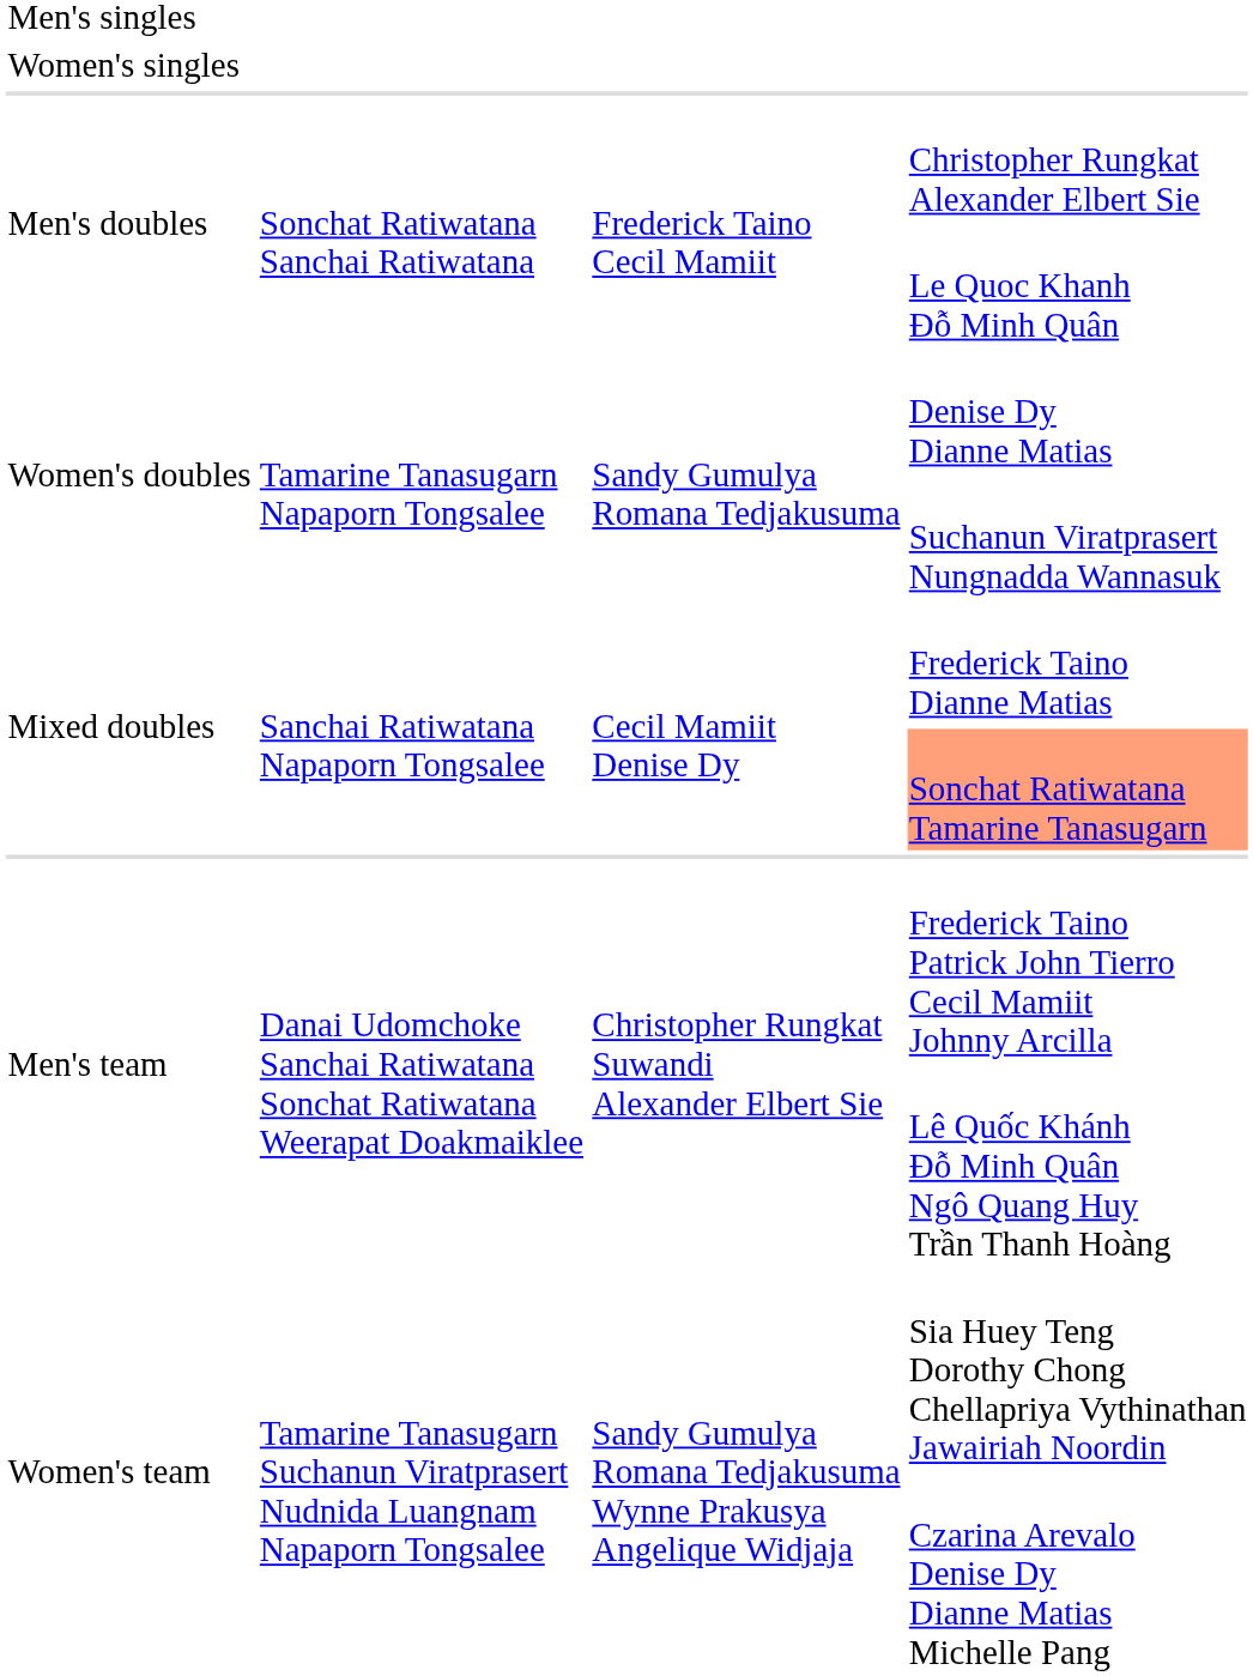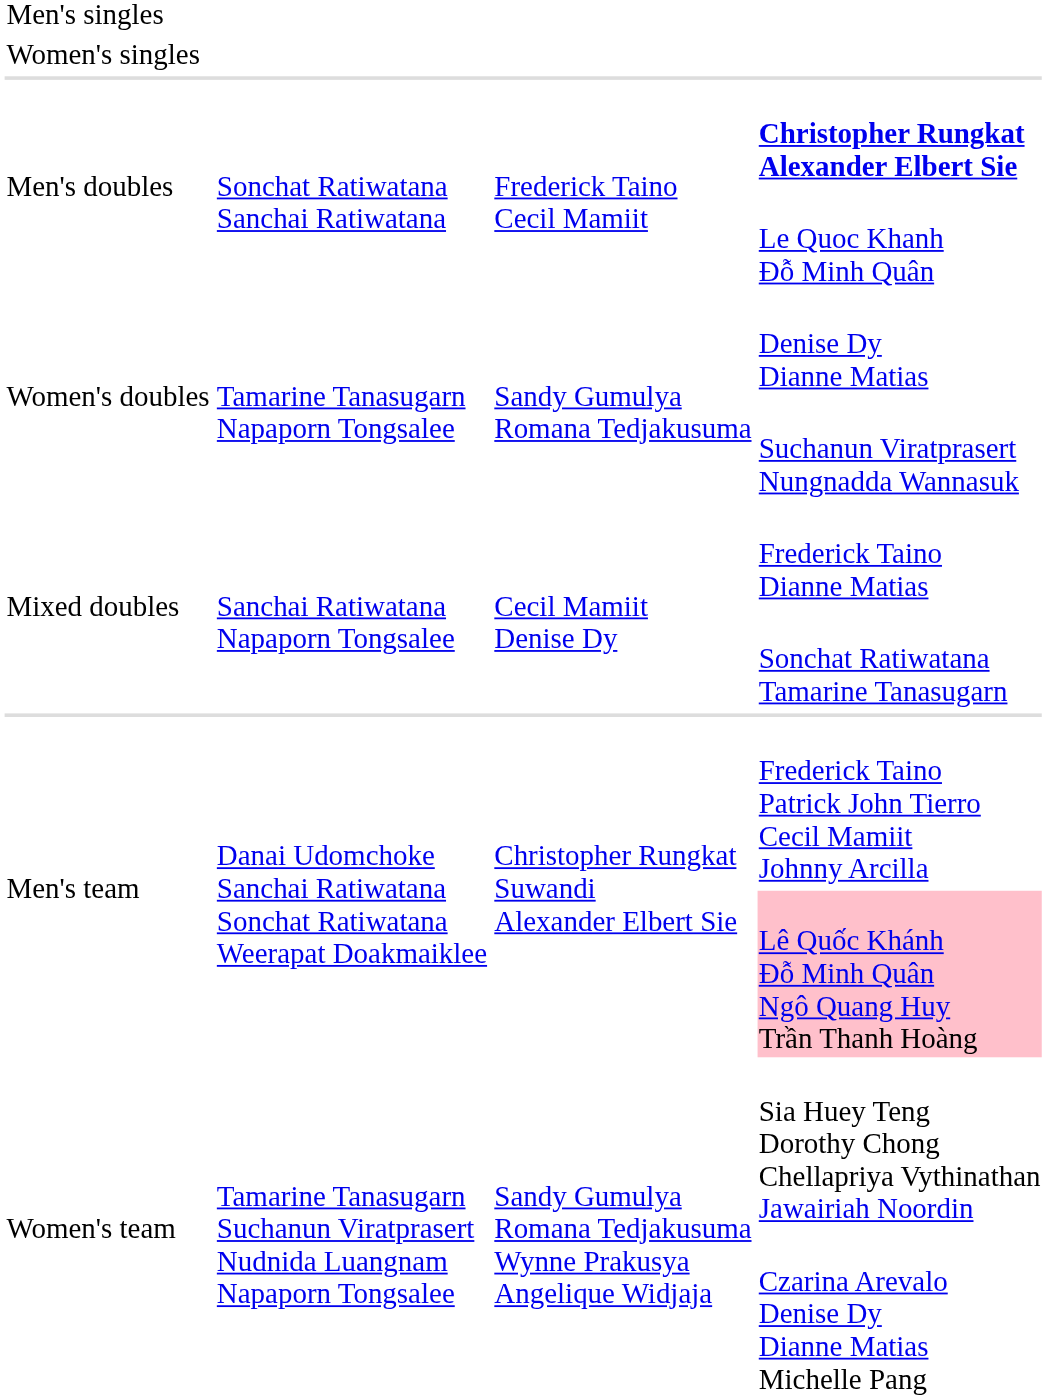Christopher Rungkat Alexander Elbert Sie | column 4: normal -> bold
Sonchat Ratiwatana Tamarine Tanasugarn | column 4: lightsalmon background -> no background
Lê Quốc Khánh Đỗ Minh Quân Ngô Quang Huy Trần Thanh Hoàng | column 4: no background -> pink background
